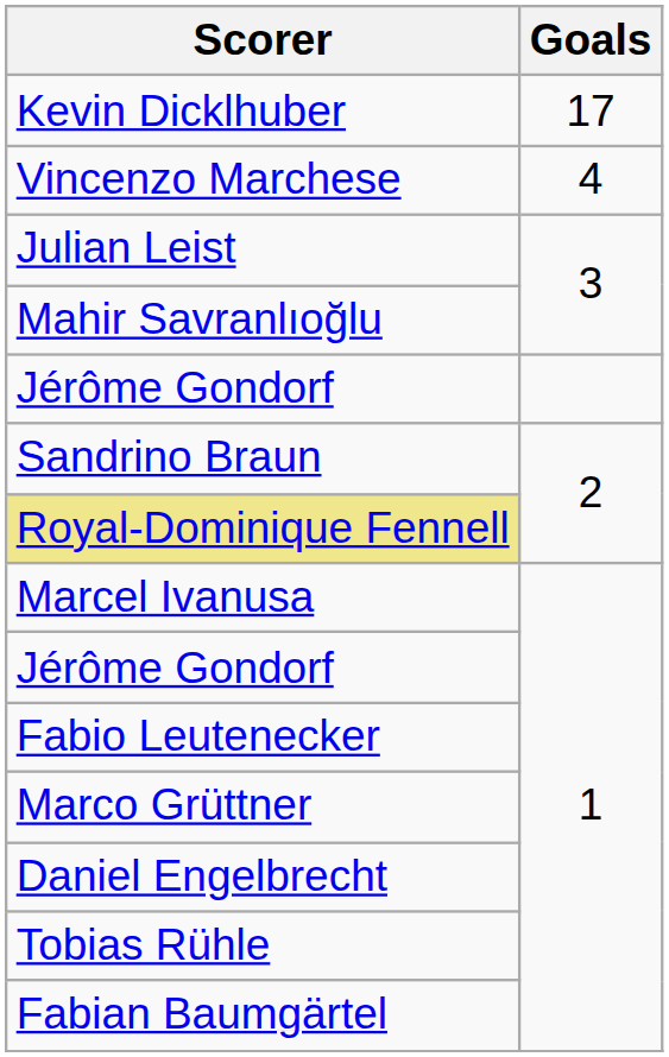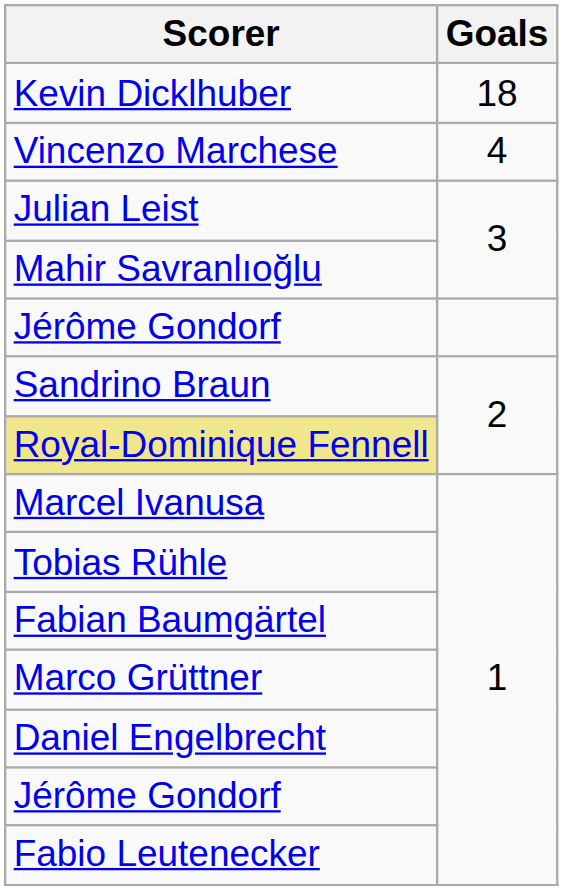row 2 | Goals: 17 -> 18
row 10 | Scorer: Jérôme Gondorf -> Tobias Rühle
row 11 | Scorer: Fabio Leutenecker -> Fabian Baumgärtel
row 14 | Scorer: Tobias Rühle -> Jérôme Gondorf
row 15 | Scorer: Fabian Baumgärtel -> Fabio Leutenecker
